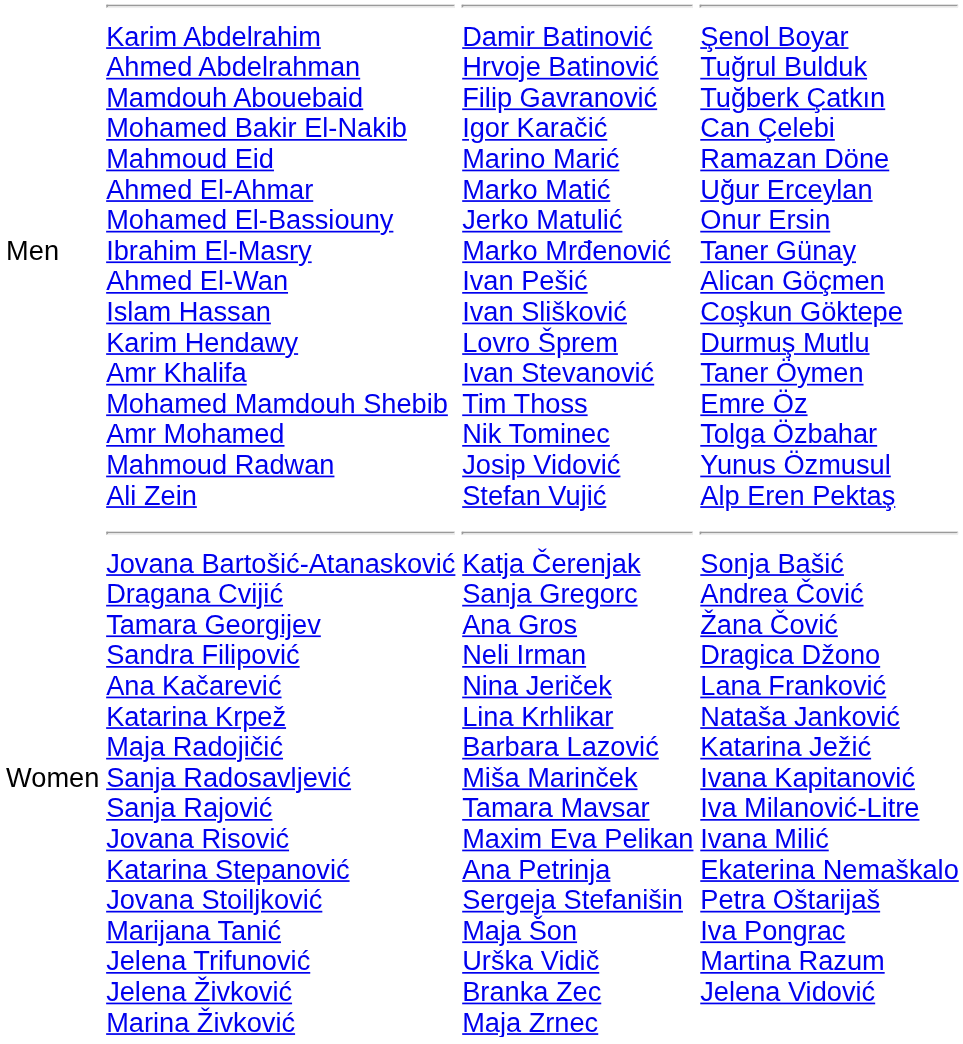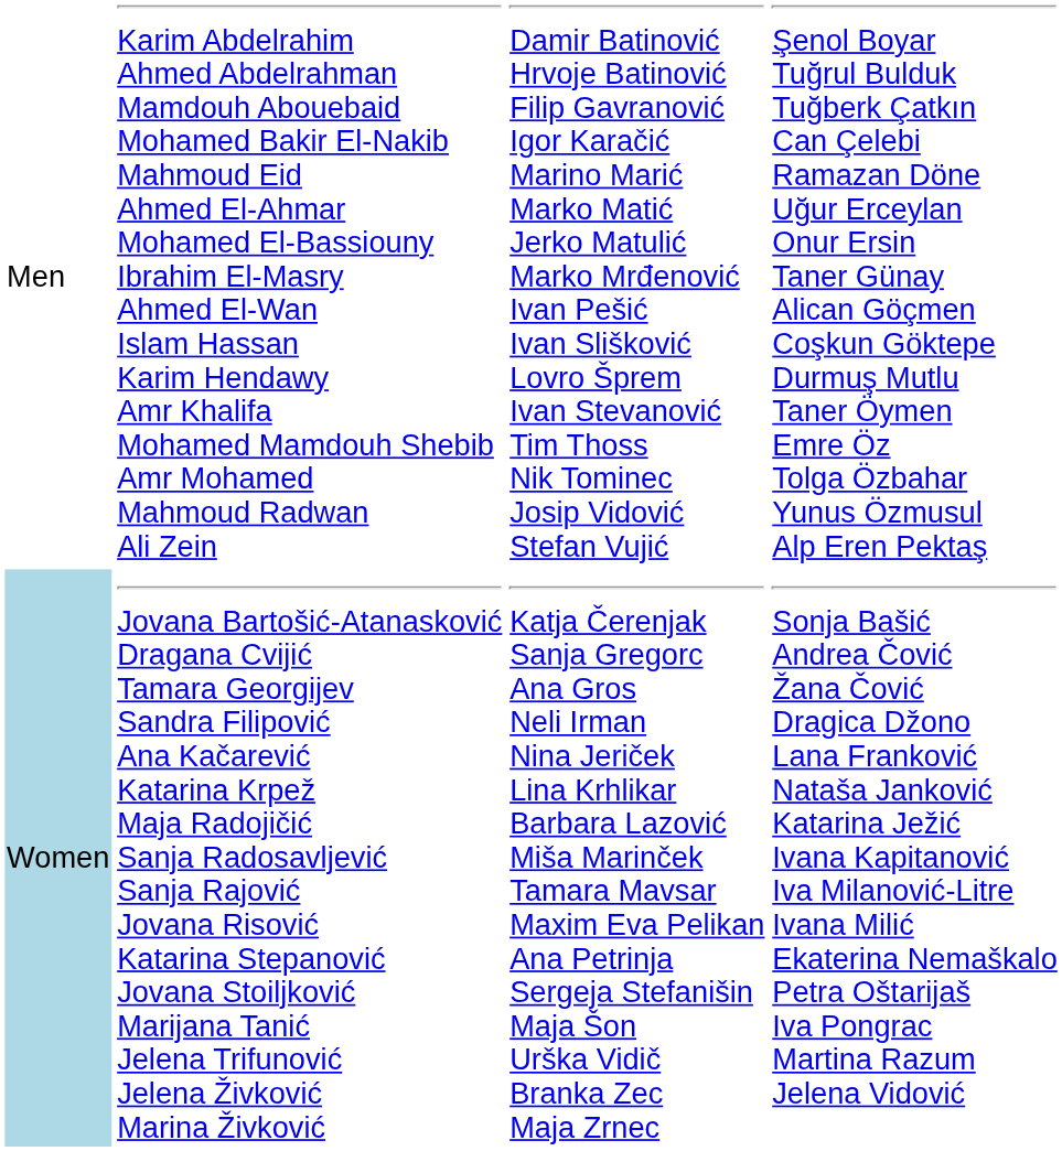Women | column 1: no background -> lightblue background
